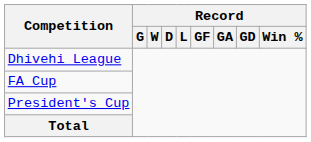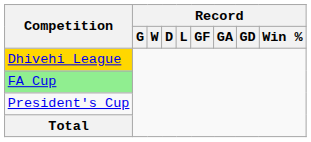Dhivehi League | Competition: no background -> gold background
FA Cup | Competition: no background -> lightgreen background
